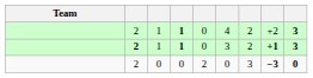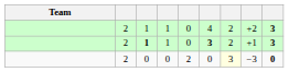row 2 | column 4: bold -> normal
row 3 | column 2: bold -> normal
row 3 | column 3: normal -> bold
row 3 | column 4: bold -> normal
row 3 | column 6: normal -> bold
row 3 | column 8: bold -> normal
row 4 | column 7: no background -> lightyellow background
row 4 | column 8: bold -> normal
